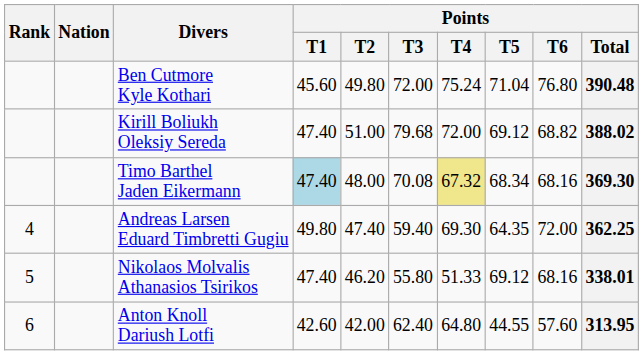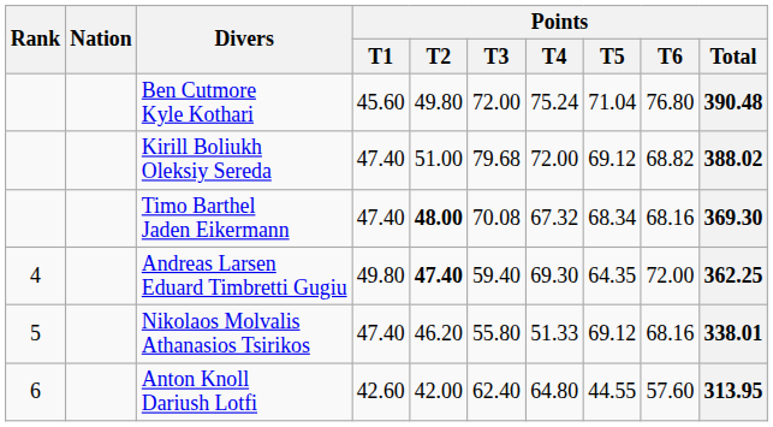Timo Barthel Jaden Eikermann | Points / T1: lightblue background -> no background
Timo Barthel Jaden Eikermann | Points / T2: normal -> bold
Timo Barthel Jaden Eikermann | Points / T4: khaki background -> no background
Andreas Larsen Eduard Timbretti Gugiu | Points / T2: normal -> bold
